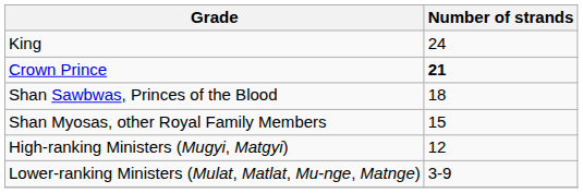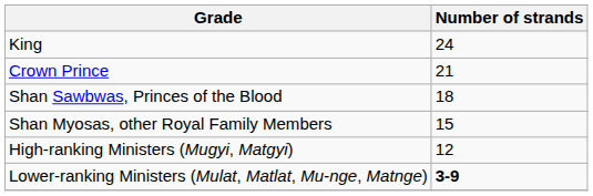Crown Prince | Number of strands: bold -> normal
Lower-ranking Ministers (Mulat, Matlat, Mu-nge, Matnge) | Number of strands: normal -> bold
